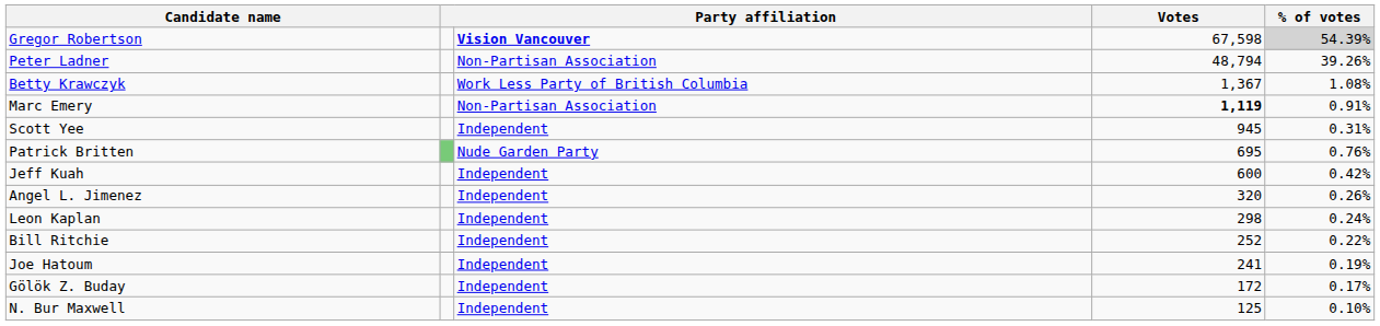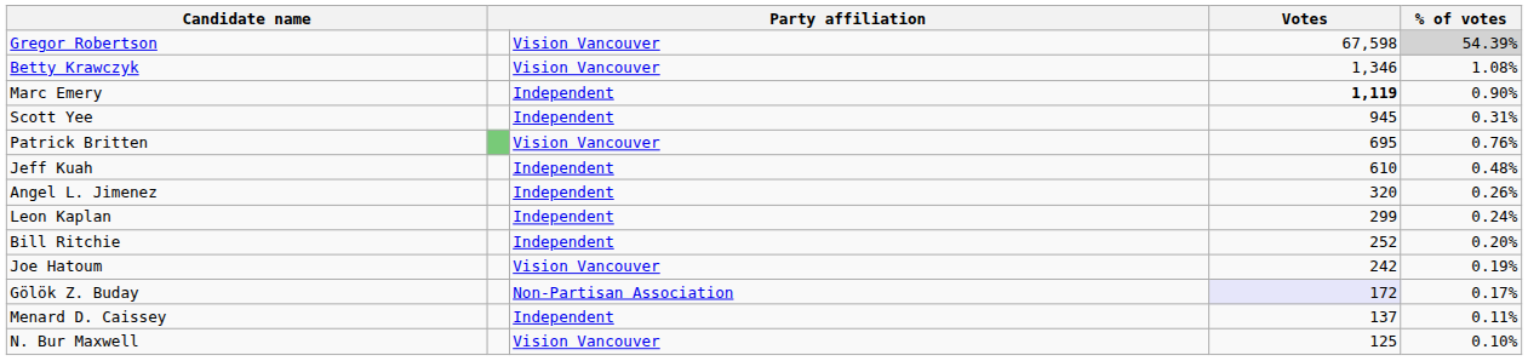Gregor Robertson | column 3: bold -> normal
- row: Peter Ladner | Non-Partisan Association | 48,794 | 39.26%
Betty Krawczyk | column 3: Work Less Party of British Columbia -> Vision Vancouver
Betty Krawczyk | Votes: 1,367 -> 1,346
Marc Emery | column 3: Non-Partisan Association -> Independent
Marc Emery | % of votes: 0.91% -> 0.90%
Patrick Britten | column 3: Nude Garden Party -> Vision Vancouver
Jeff Kuah | Votes: 600 -> 610
Jeff Kuah | % of votes: 0.42% -> 0.48%
Leon Kaplan | Votes: 298 -> 299
Bill Ritchie | % of votes: 0.22% -> 0.20%
Joe Hatoum | column 3: Independent -> Vision Vancouver
Joe Hatoum | Votes: 241 -> 242
Gölök Z. Buday | column 3: Independent -> Non-Partisan Association
Gölök Z. Buday | Votes: no background -> lavender background
+ row: Menard D. Caissey | Independent | 137 | 0.11%
N. Bur Maxwell | column 3: Independent -> Vision Vancouver
